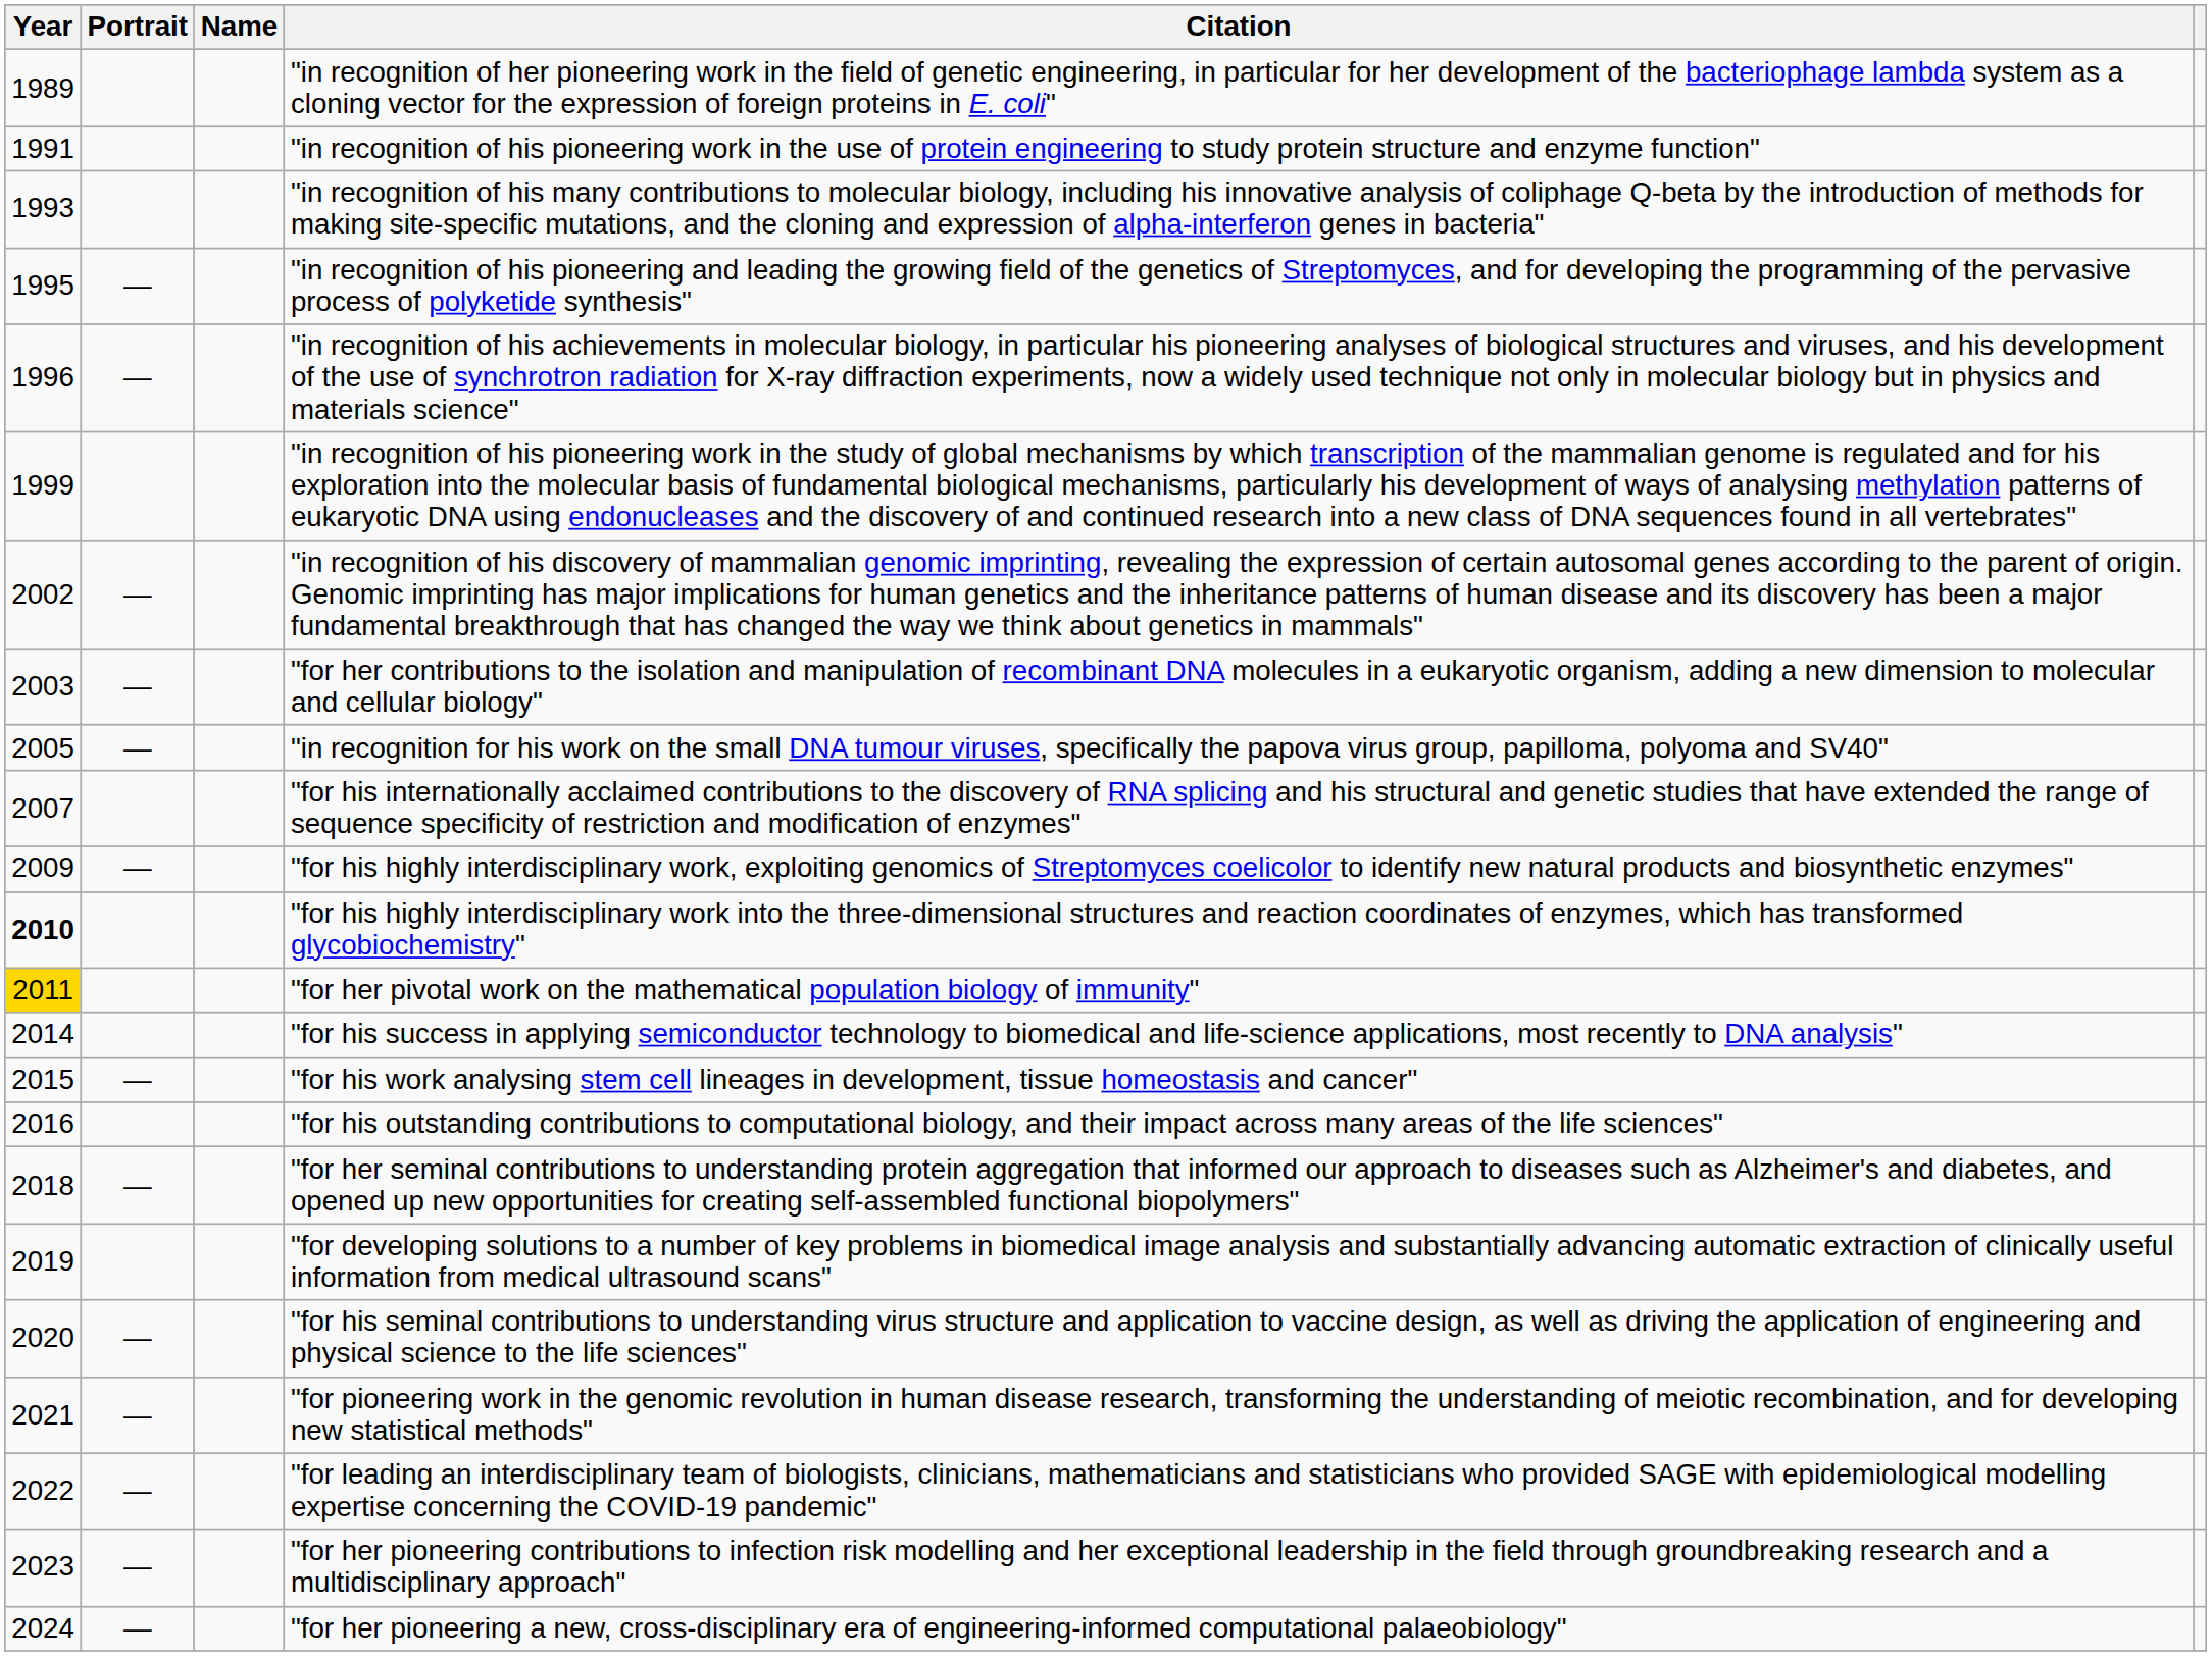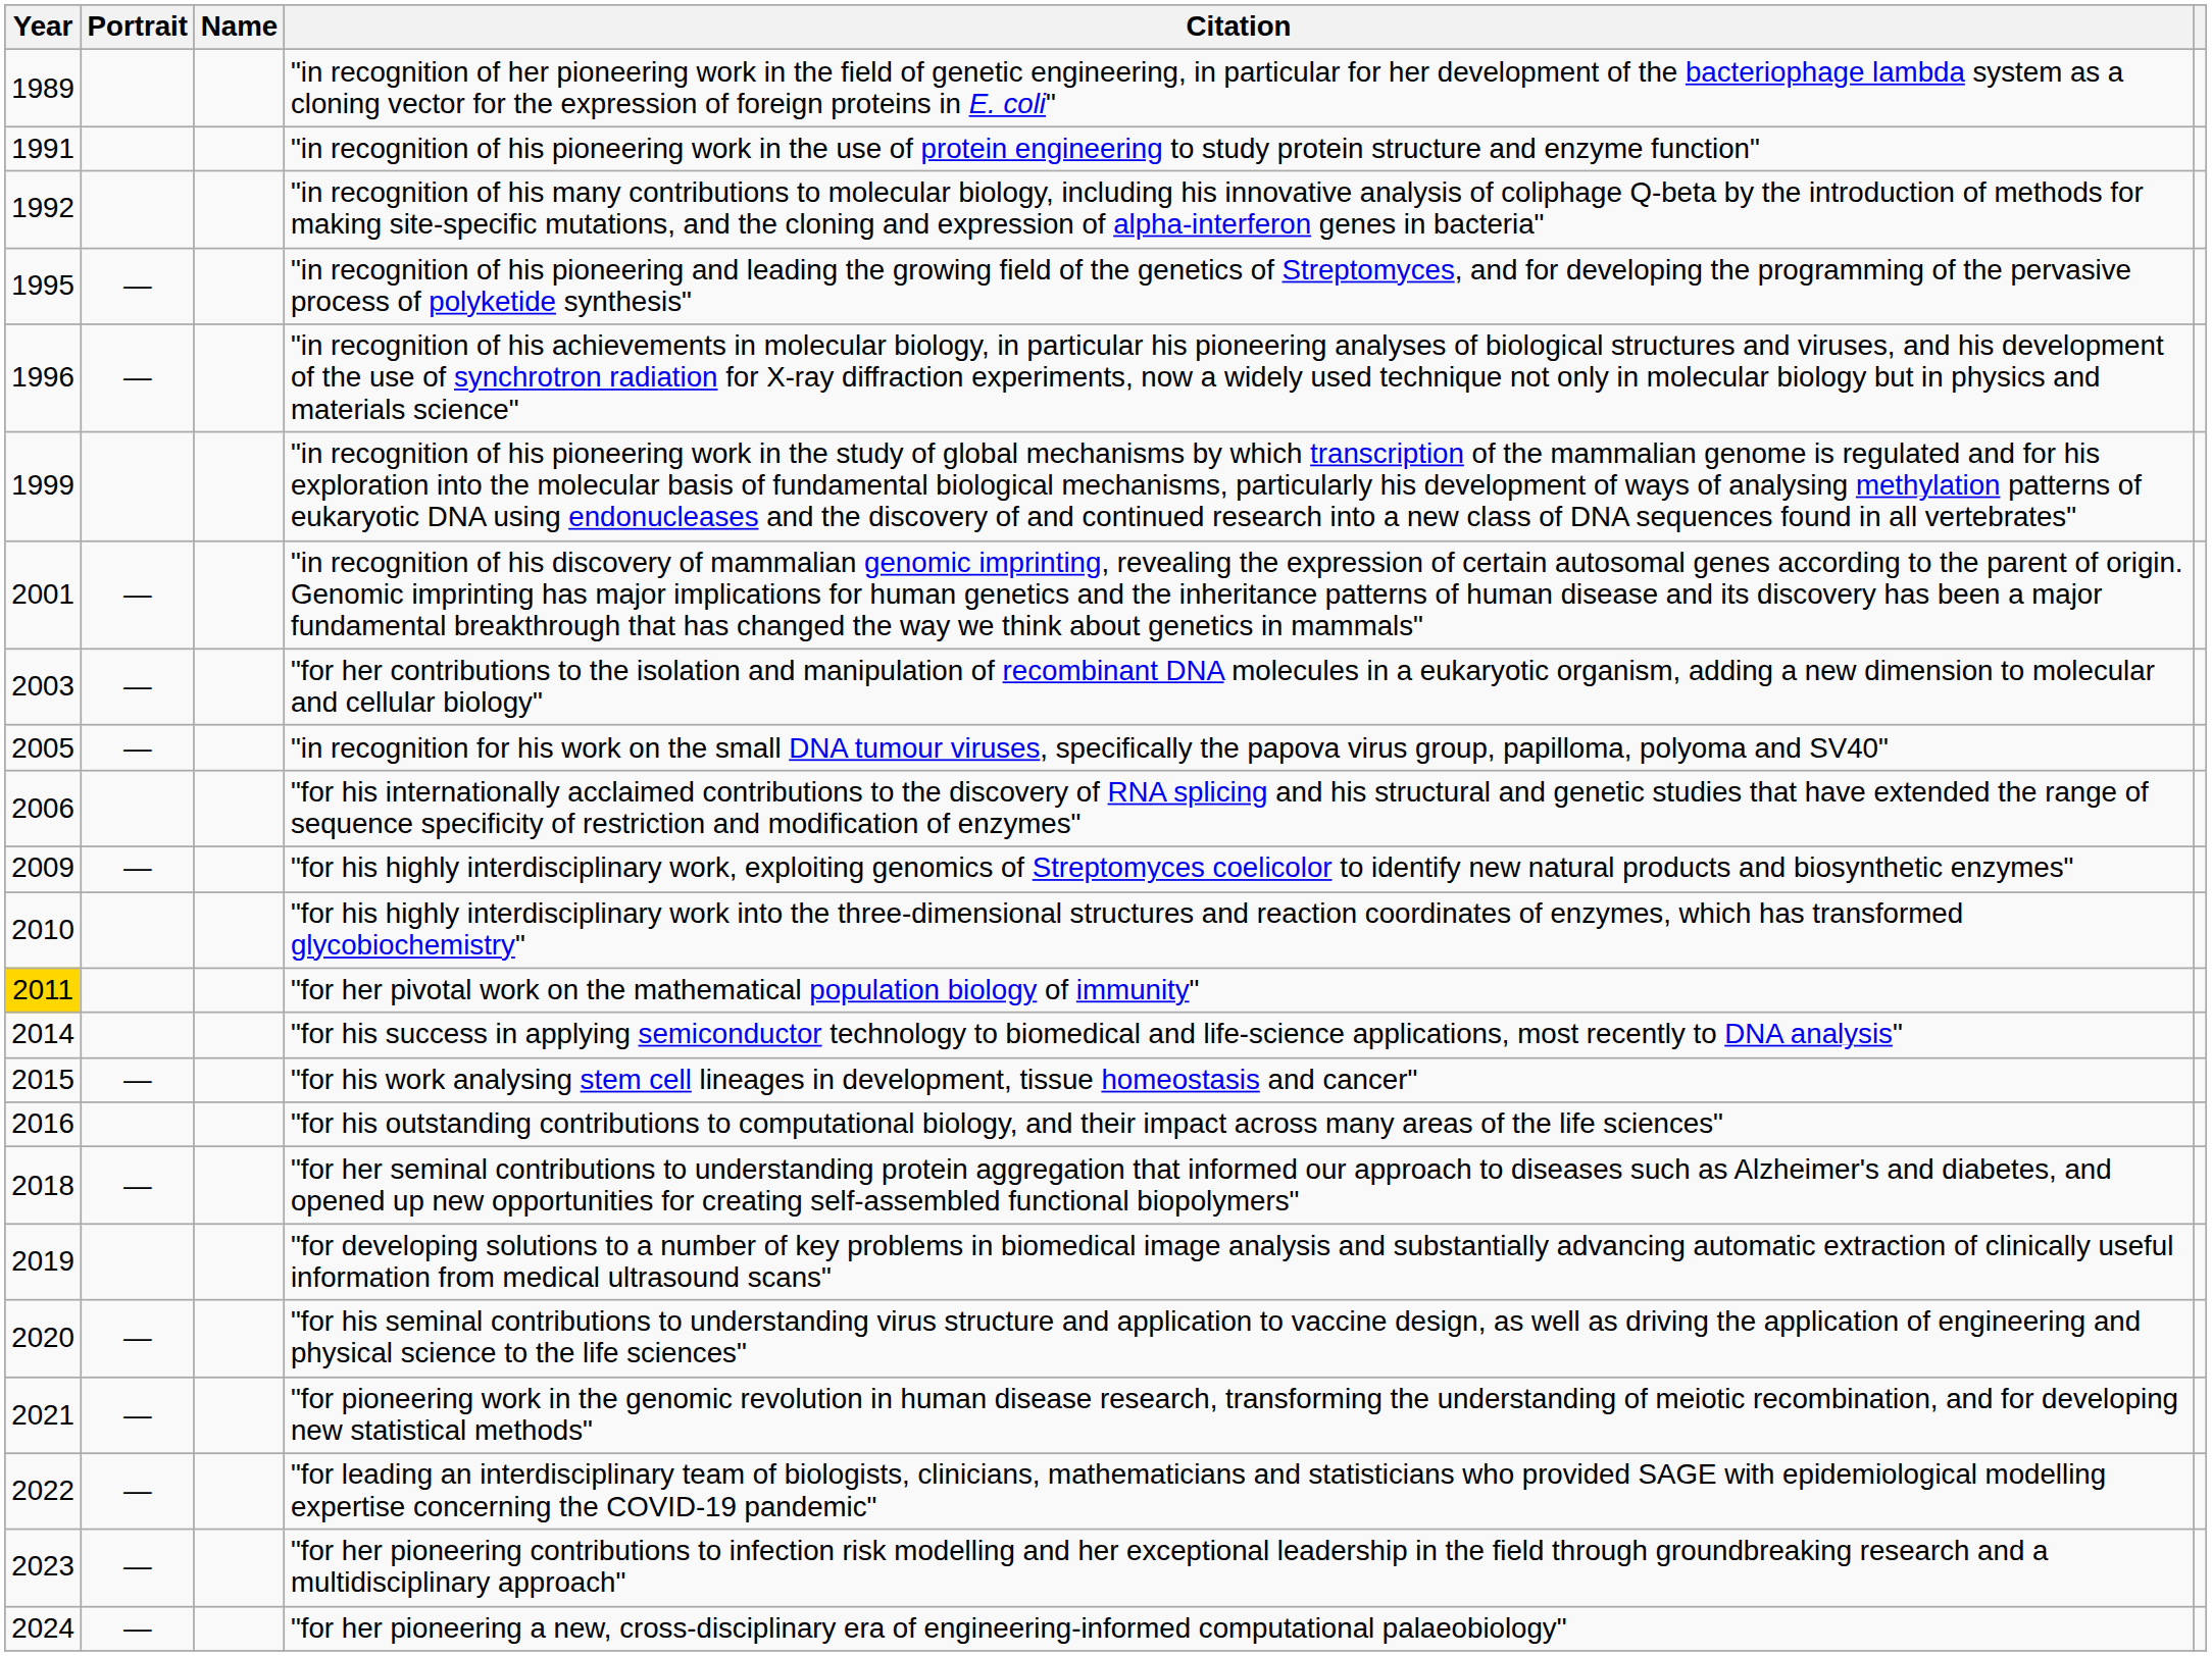row 4 | Year: 1993 -> 1992
row 8 | Year: 2002 -> 2001
row 11 | Year: 2007 -> 2006
row 13 | Year: bold -> normal
